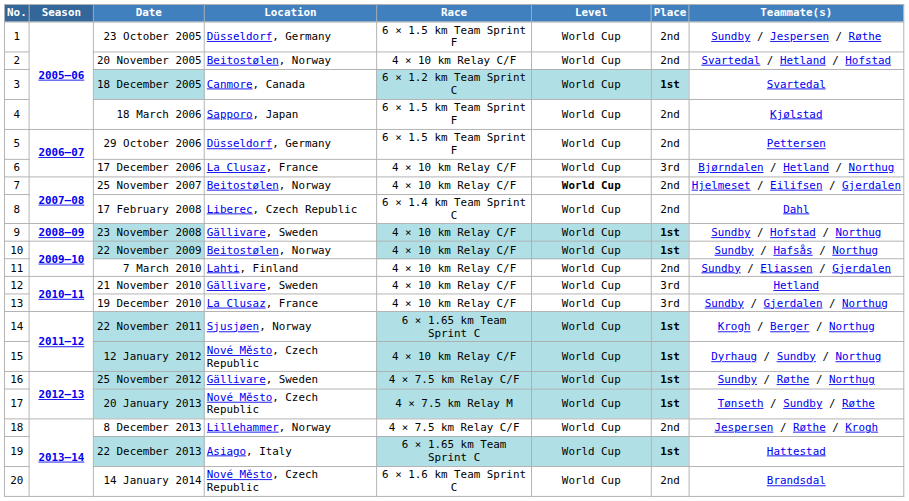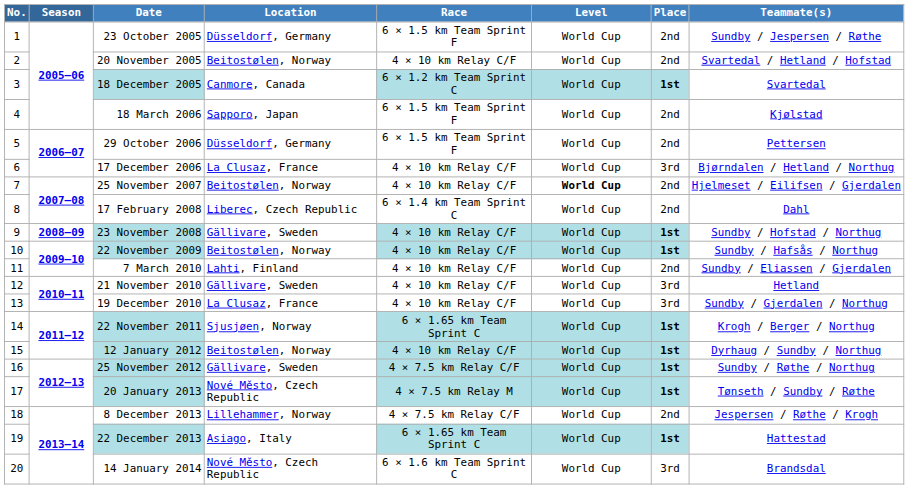12 January 2012 | Location: Nové Město, Czech Republic -> Beitostølen, Norway
14 January 2014 | Place: 2nd -> 3rd
